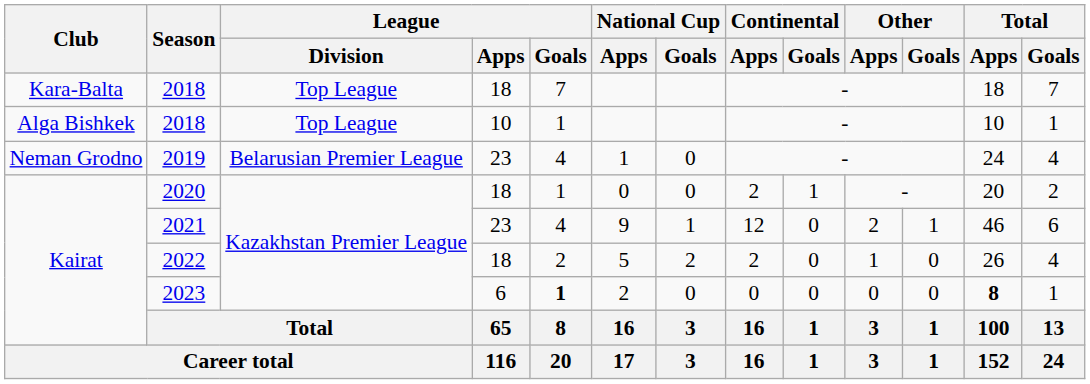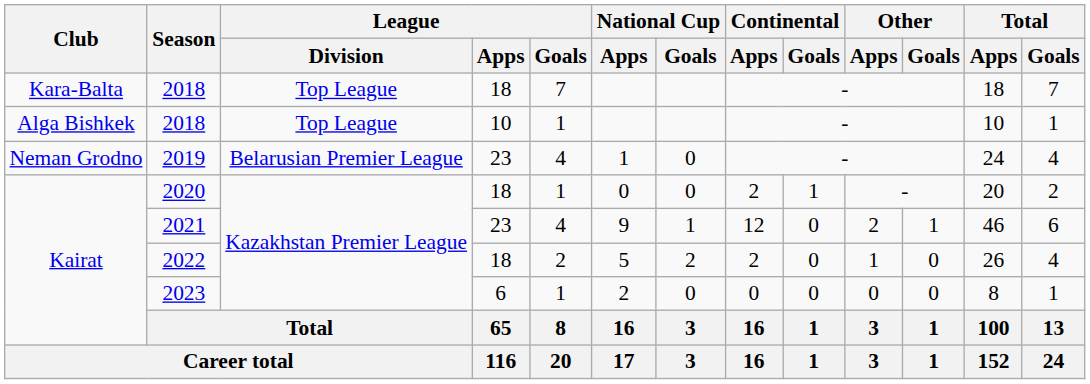2023 | League / Goals: bold -> normal
2023 | Total / Apps: bold -> normal
